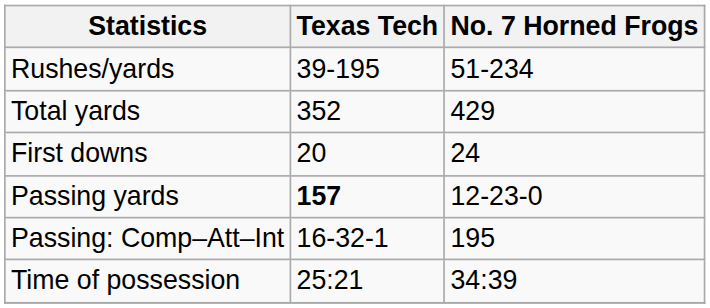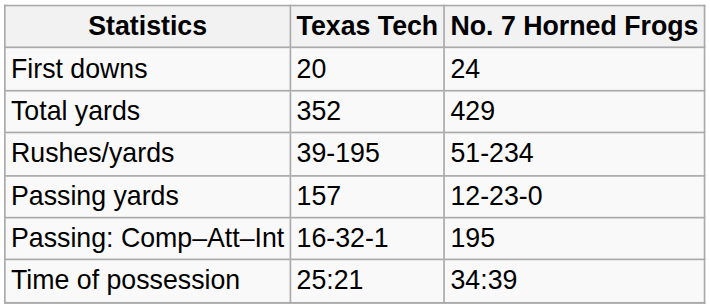rows swapped: First downs <-> Rushes/yards
Passing yards | Texas Tech: bold -> normal
